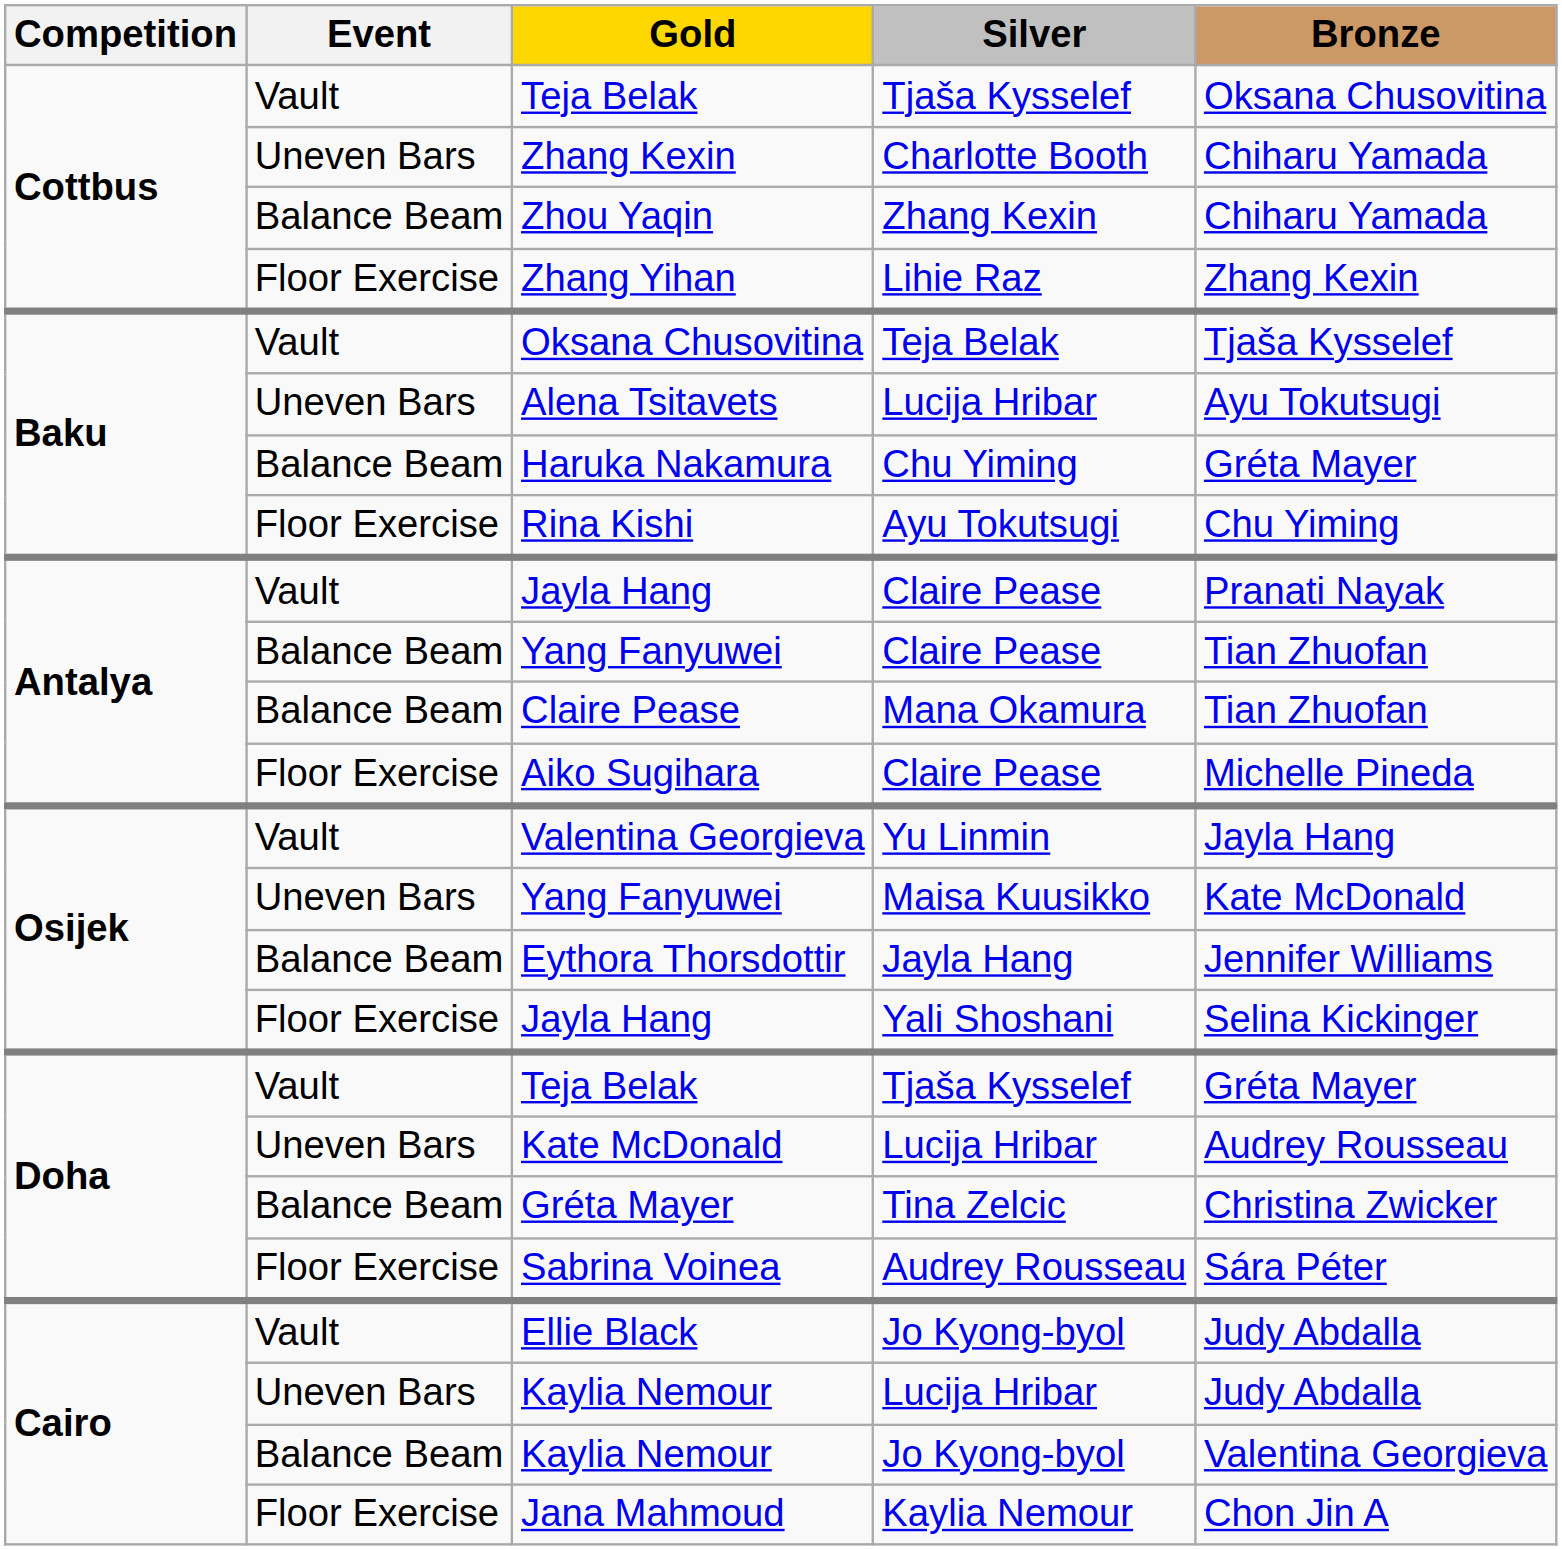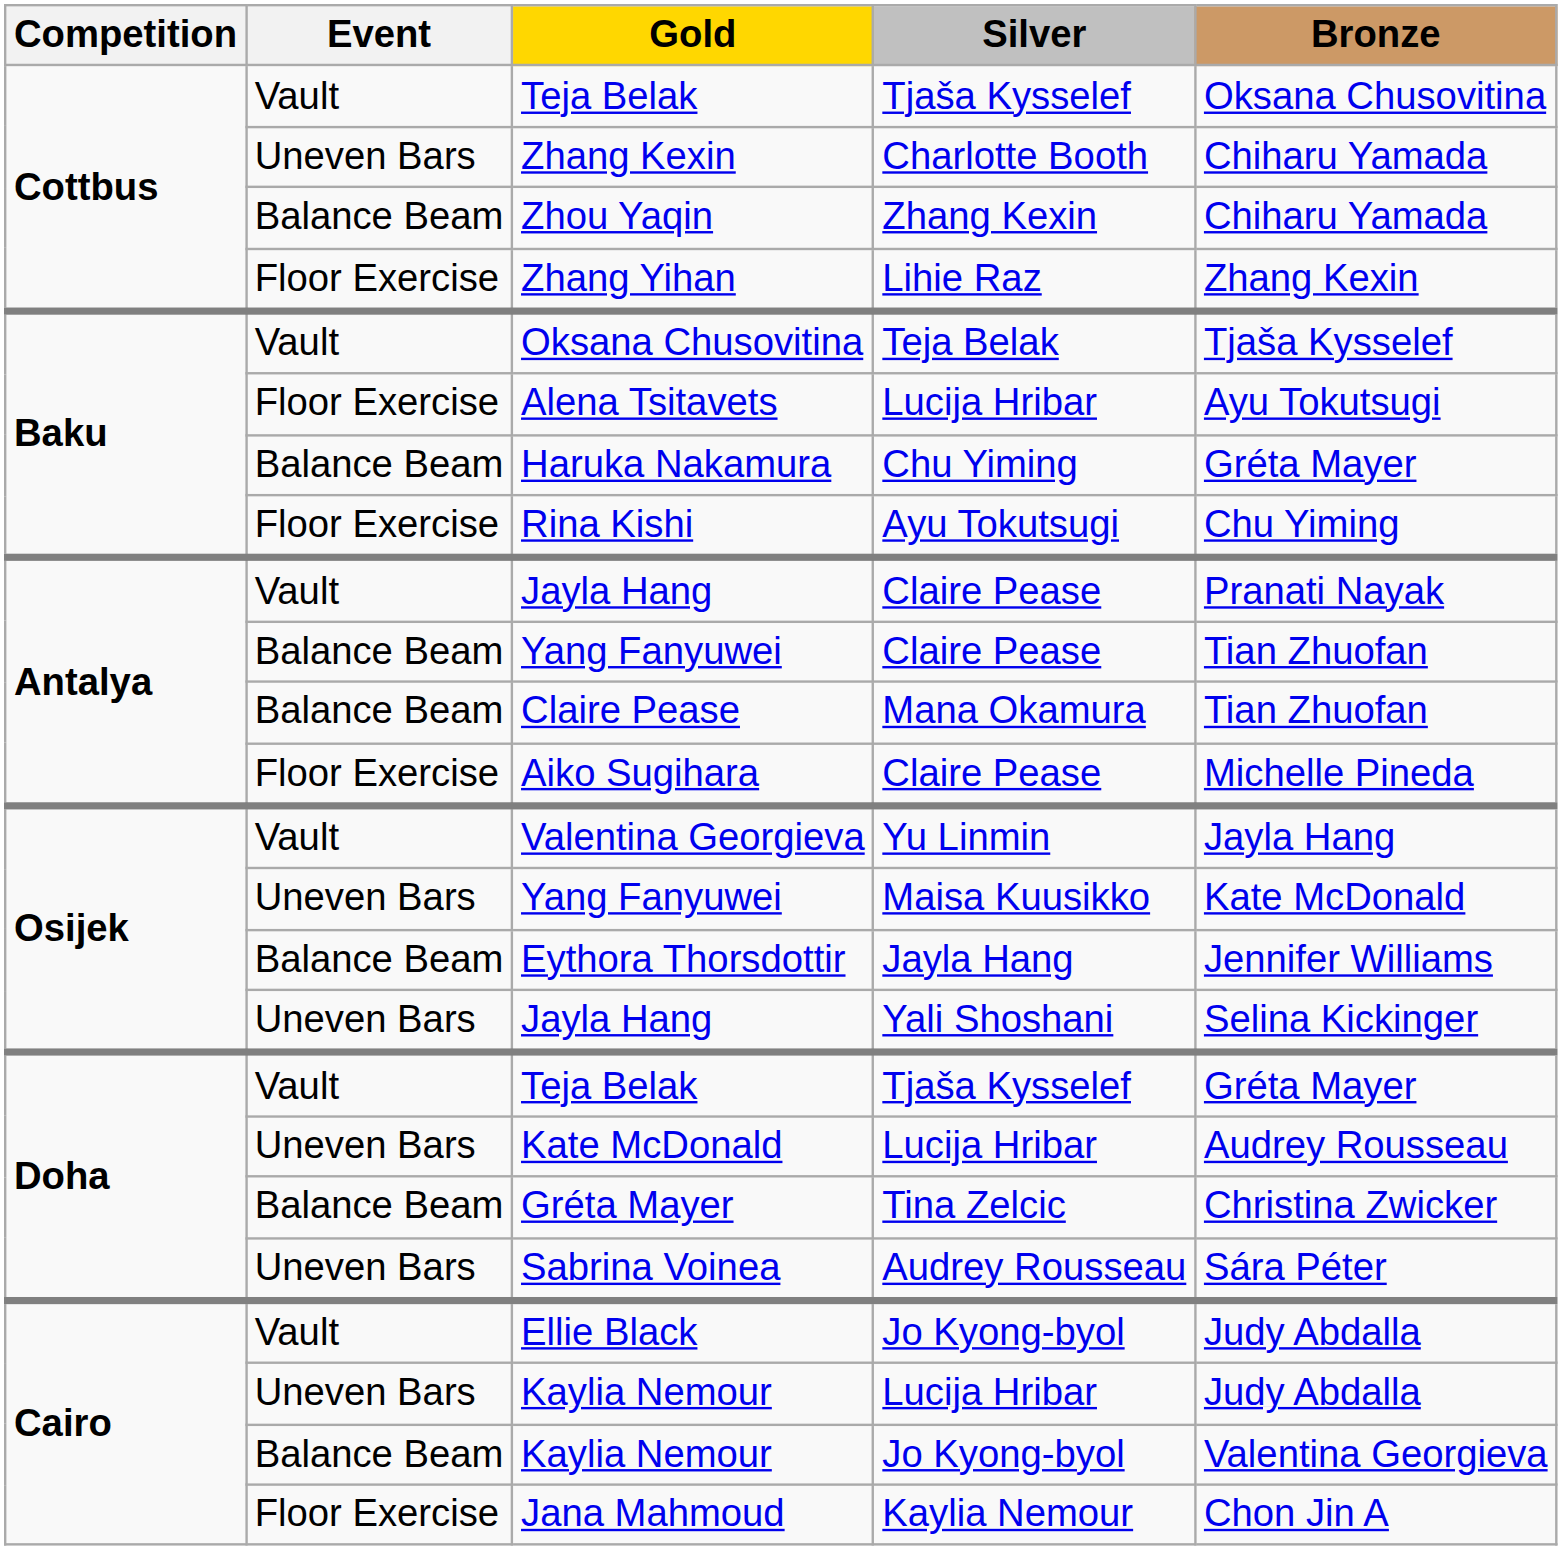Alena Tsitavets | Event: Uneven Bars -> Floor Exercise
Jayla Hang / Yali Shoshani | Event: Floor Exercise -> Uneven Bars
Sabrina Voinea | Event: Floor Exercise -> Uneven Bars
